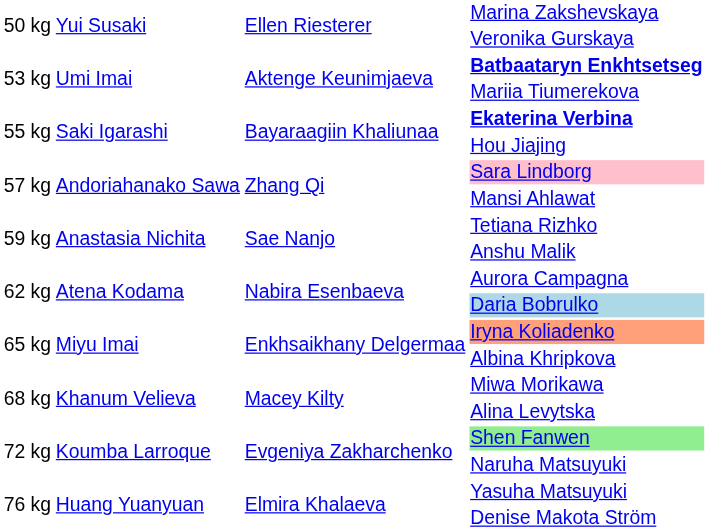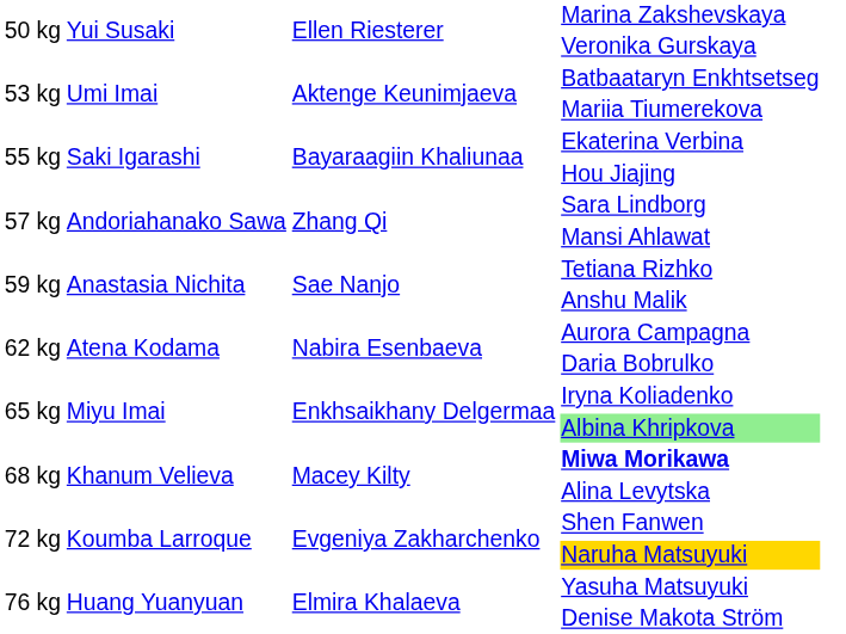Batbaataryn Enkhtsetseg | column 4: bold -> normal
Ekaterina Verbina | column 4: bold -> normal
Sara Lindborg | column 4: pink background -> no background
Daria Bobrulko | column 4: lightblue background -> no background
Iryna Koliadenko | column 4: lightsalmon background -> no background
Albina Khripkova | column 4: no background -> lightgreen background
Miwa Morikawa | column 4: normal -> bold
Shen Fanwen | column 4: lightgreen background -> no background
Naruha Matsuyuki | column 4: no background -> gold background
